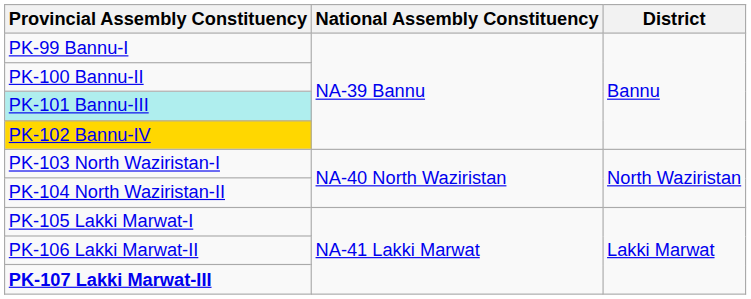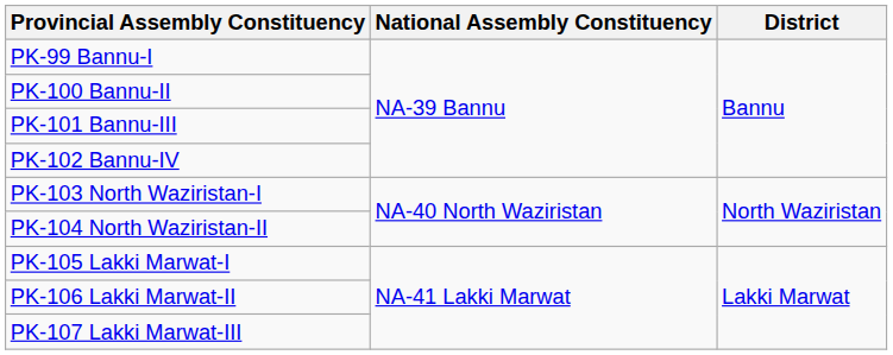PK-101 Bannu-III | Provincial Assembly Constituency: paleturquoise background -> no background
PK-102 Bannu-IV | Provincial Assembly Constituency: gold background -> no background
PK-107 Lakki Marwat-III | Provincial Assembly Constituency: bold -> normal
